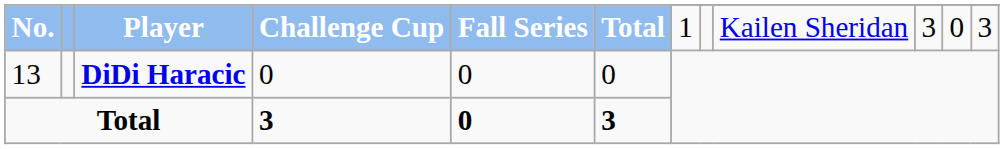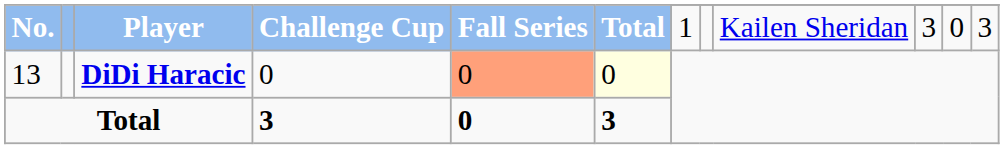13 | Fall Series: no background -> lightsalmon background
13 | Total: no background -> lightyellow background
